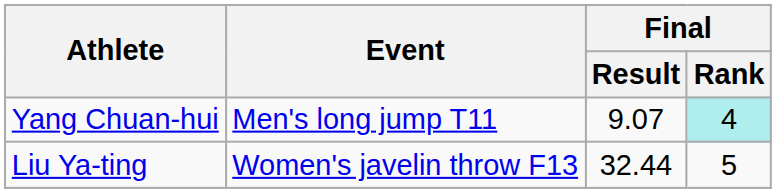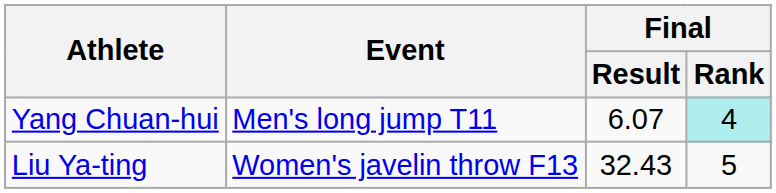Yang Chuan-hui | Final / Result: 9.07 -> 6.07
Liu Ya-ting | Final / Result: 32.44 -> 32.43
